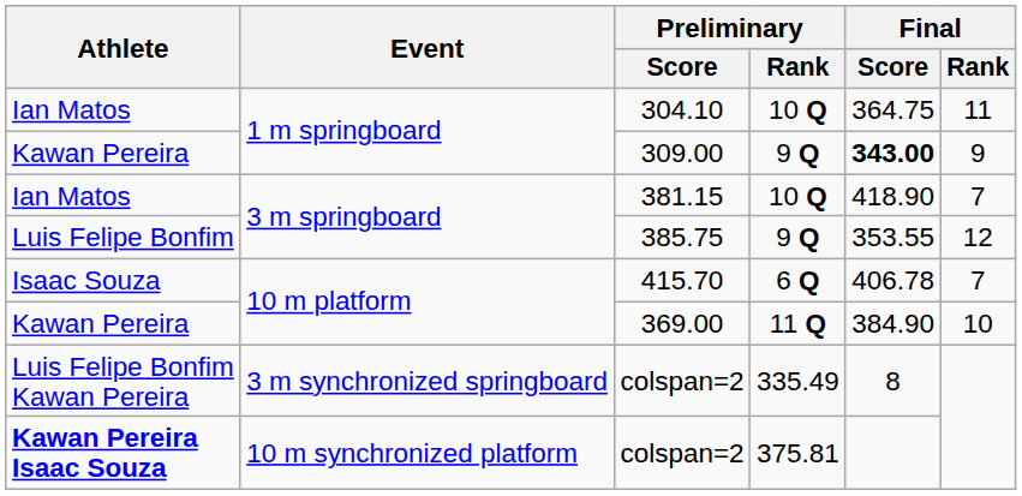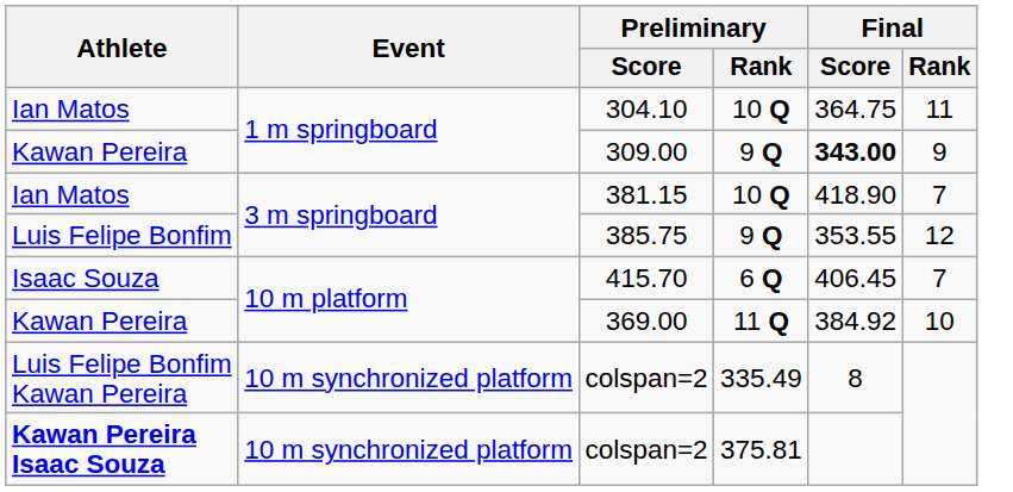415.70 | Final / Score: 406.78 -> 406.45
369.00 | Final / Score: 384.90 -> 384.92
Luis Felipe Bonfim Kawan Pereira / colspan=2 | Event: 3 m synchronized springboard -> 10 m synchronized platform
